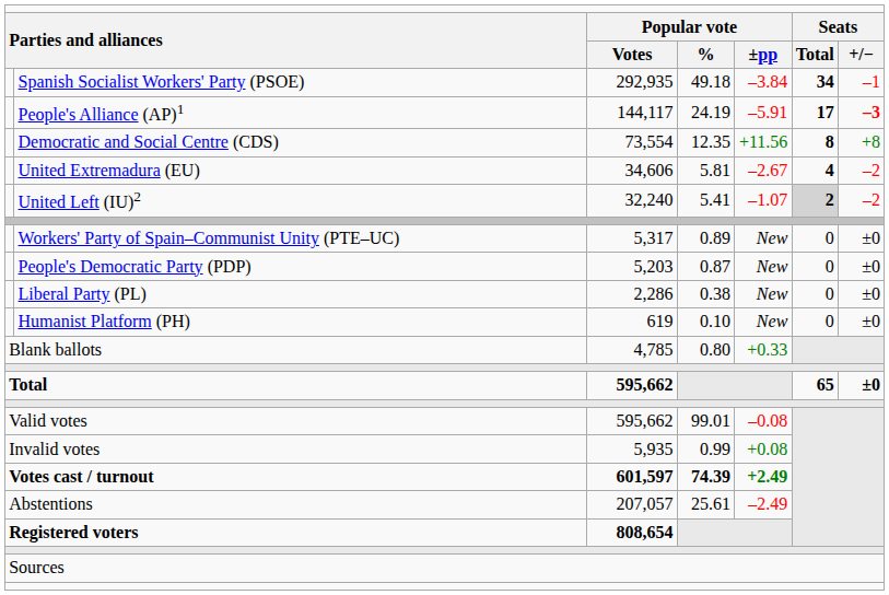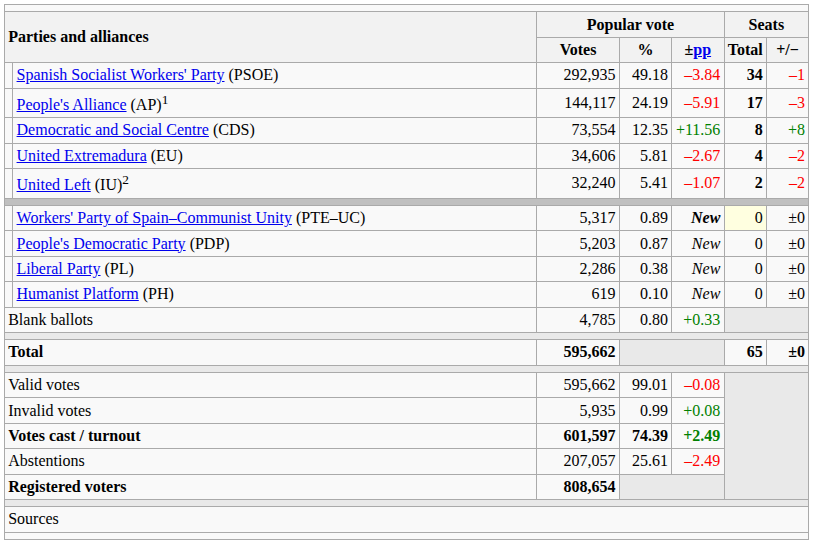People's Alliance (AP)1 | column 7: bold -> normal
United Left (IU)2 | column 6: lightgrey background -> no background
Workers' Party of Spain–Communist Unity (PTE–UC) | column 5: normal -> bold
Workers' Party of Spain–Communist Unity (PTE–UC) | column 6: no background -> lightyellow background
